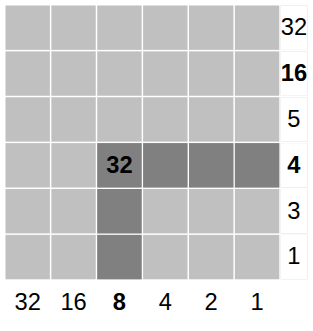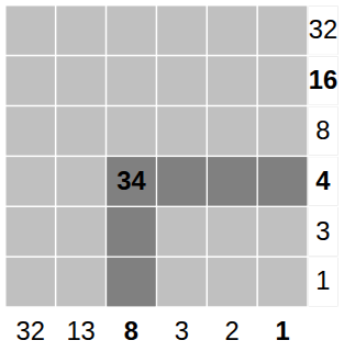row 3 | column 7: 5 -> 8
row 4 | column 3: 32 -> 34
row 7 | column 2: 16 -> 13
row 7 | column 4: 4 -> 3
row 7 | column 6: normal -> bold
